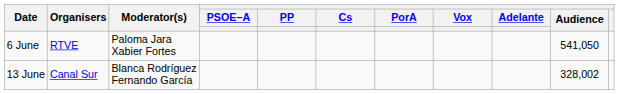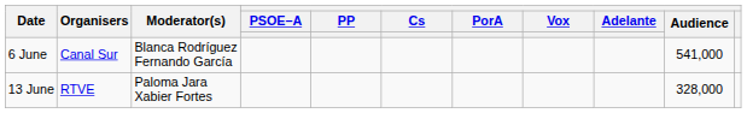6 June | Organisers: RTVE -> Canal Sur
6 June | Moderator(s): Paloma Jara Xabier Fortes -> Blanca Rodríguez Fernando García
6 June | Audience: 541,050 -> 541,000
13 June | Organisers: Canal Sur -> RTVE
13 June | Moderator(s): Blanca Rodríguez Fernando García -> Paloma Jara Xabier Fortes
13 June | Audience: 328,002 -> 328,000
